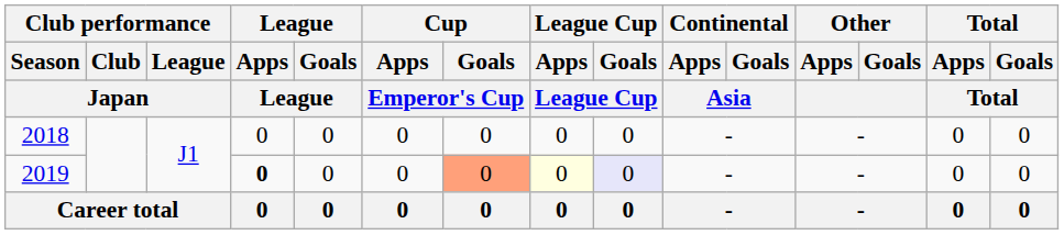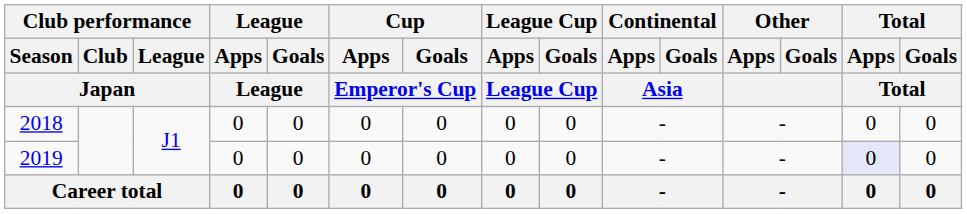2019 | League / Apps / League: bold -> normal
2019 | Cup / Goals / Emperor's Cup: lightsalmon background -> no background
2019 | League Cup / Apps / League Cup: lightyellow background -> no background
2019 | League Cup / Goals / League Cup: lavender background -> no background
2019 | Total / Apps / Total: no background -> lavender background
